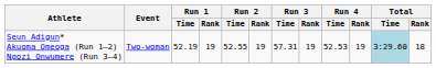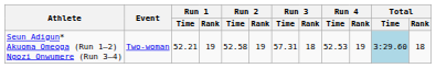row 3 | Run 1 / Time: 52.19 -> 52.21
row 3 | Run 2 / Time: 52.55 -> 52.58
row 3 | Run 3 / Rank: 19 -> 18
